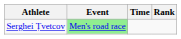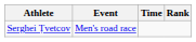Serghei Țvetcov | Event: lightgreen background -> no background
